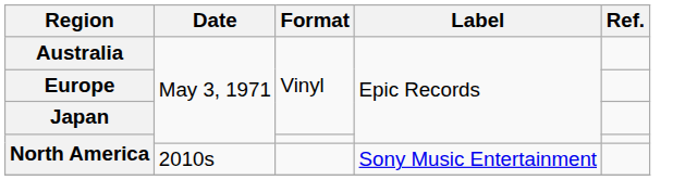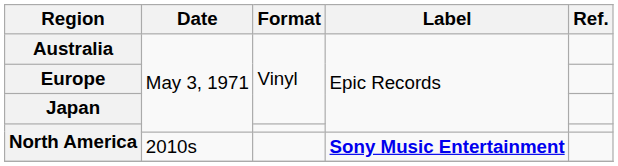North America / 2010s | Label: normal -> bold
